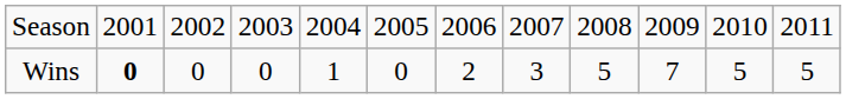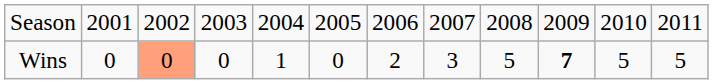Wins | column 2: bold -> normal
Wins | column 3: no background -> lightsalmon background
Wins | column 10: normal -> bold
